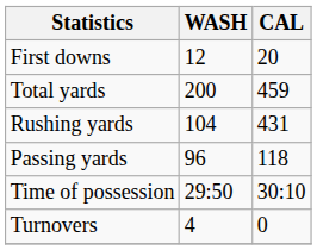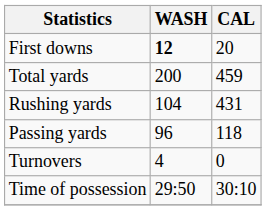First downs | WASH: normal -> bold
rows swapped: Turnovers <-> Time of possession
